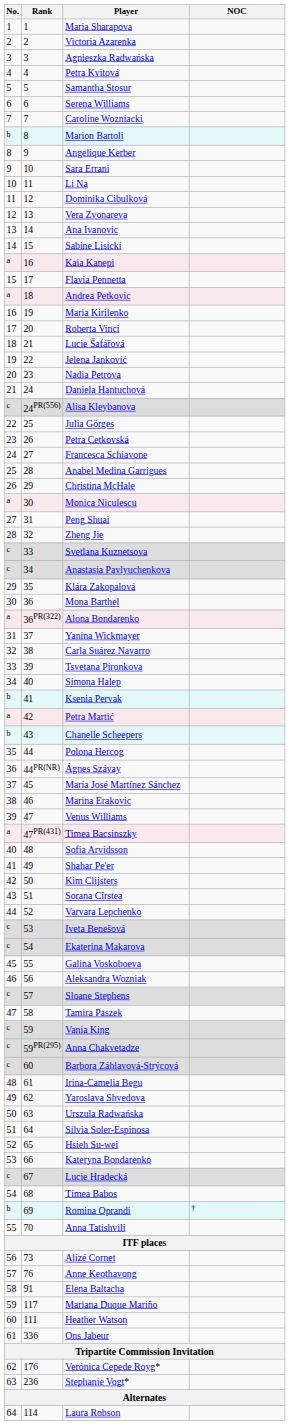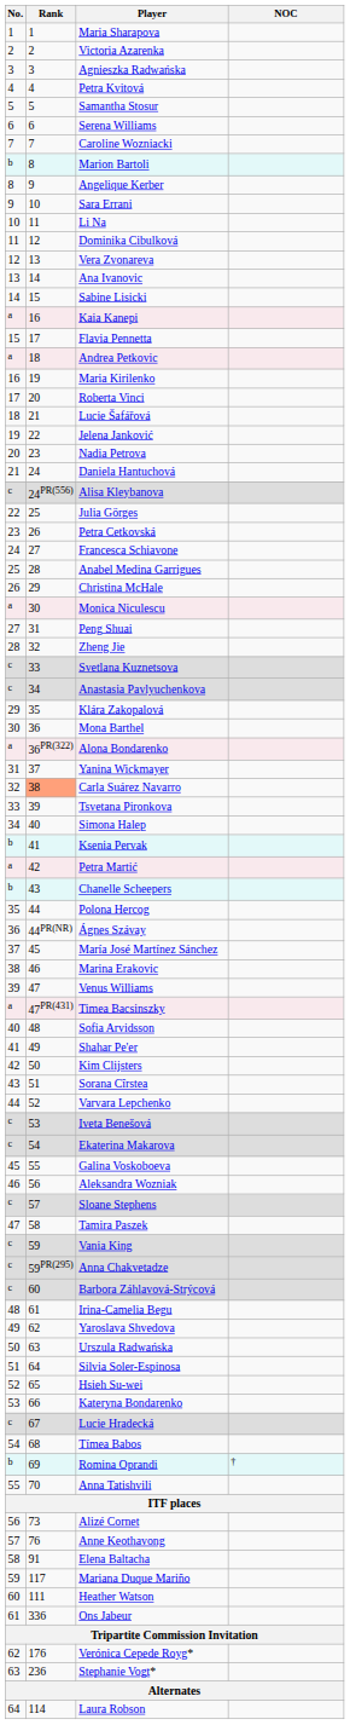Carla Suárez Navarro | Rank: no background -> lightsalmon background
